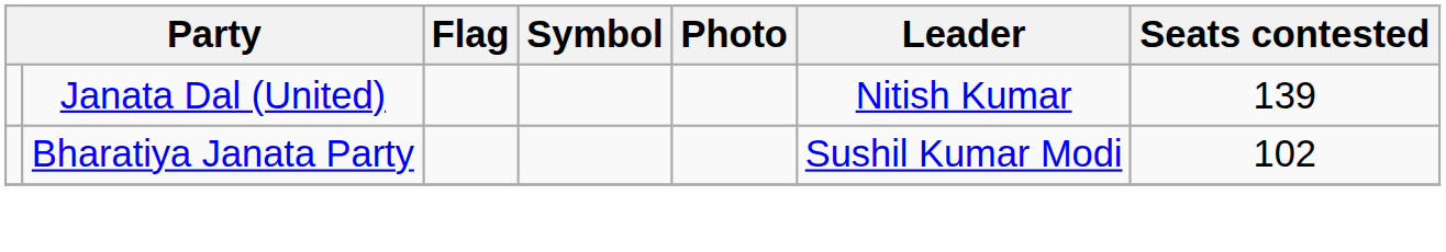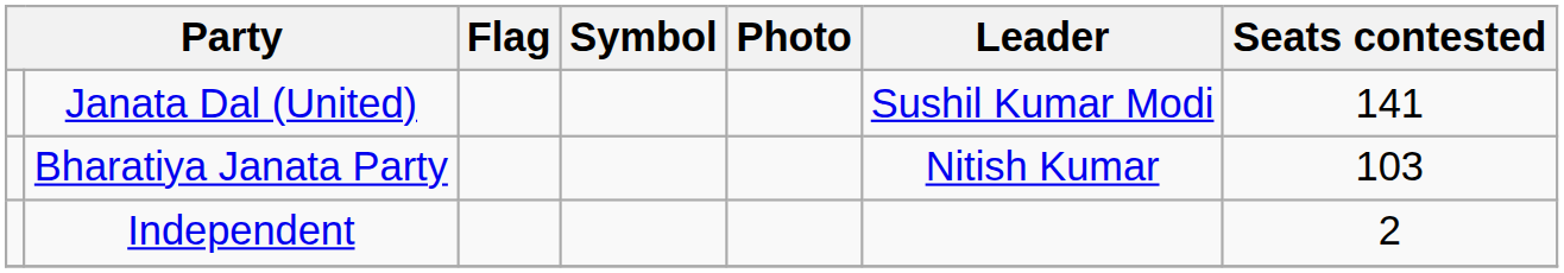Janata Dal (United) | Leader: Nitish Kumar -> Sushil Kumar Modi
Janata Dal (United) | Seats contested: 139 -> 141
Bharatiya Janata Party | Leader: Sushil Kumar Modi -> Nitish Kumar
Bharatiya Janata Party | Seats contested: 102 -> 103
+ row: Independent | 2
